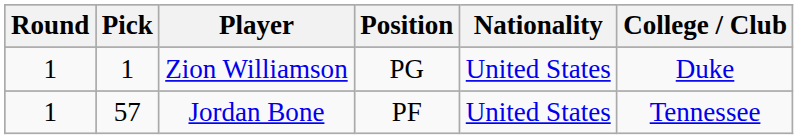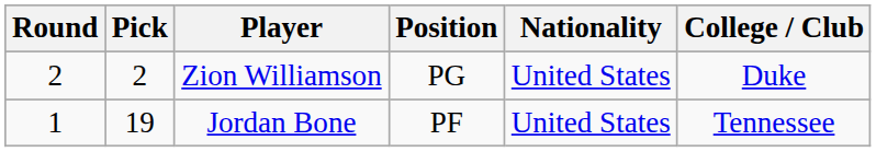Zion Williamson | Round: 1 -> 2
Zion Williamson | Pick: 1 -> 2
Jordan Bone | Pick: 57 -> 19
